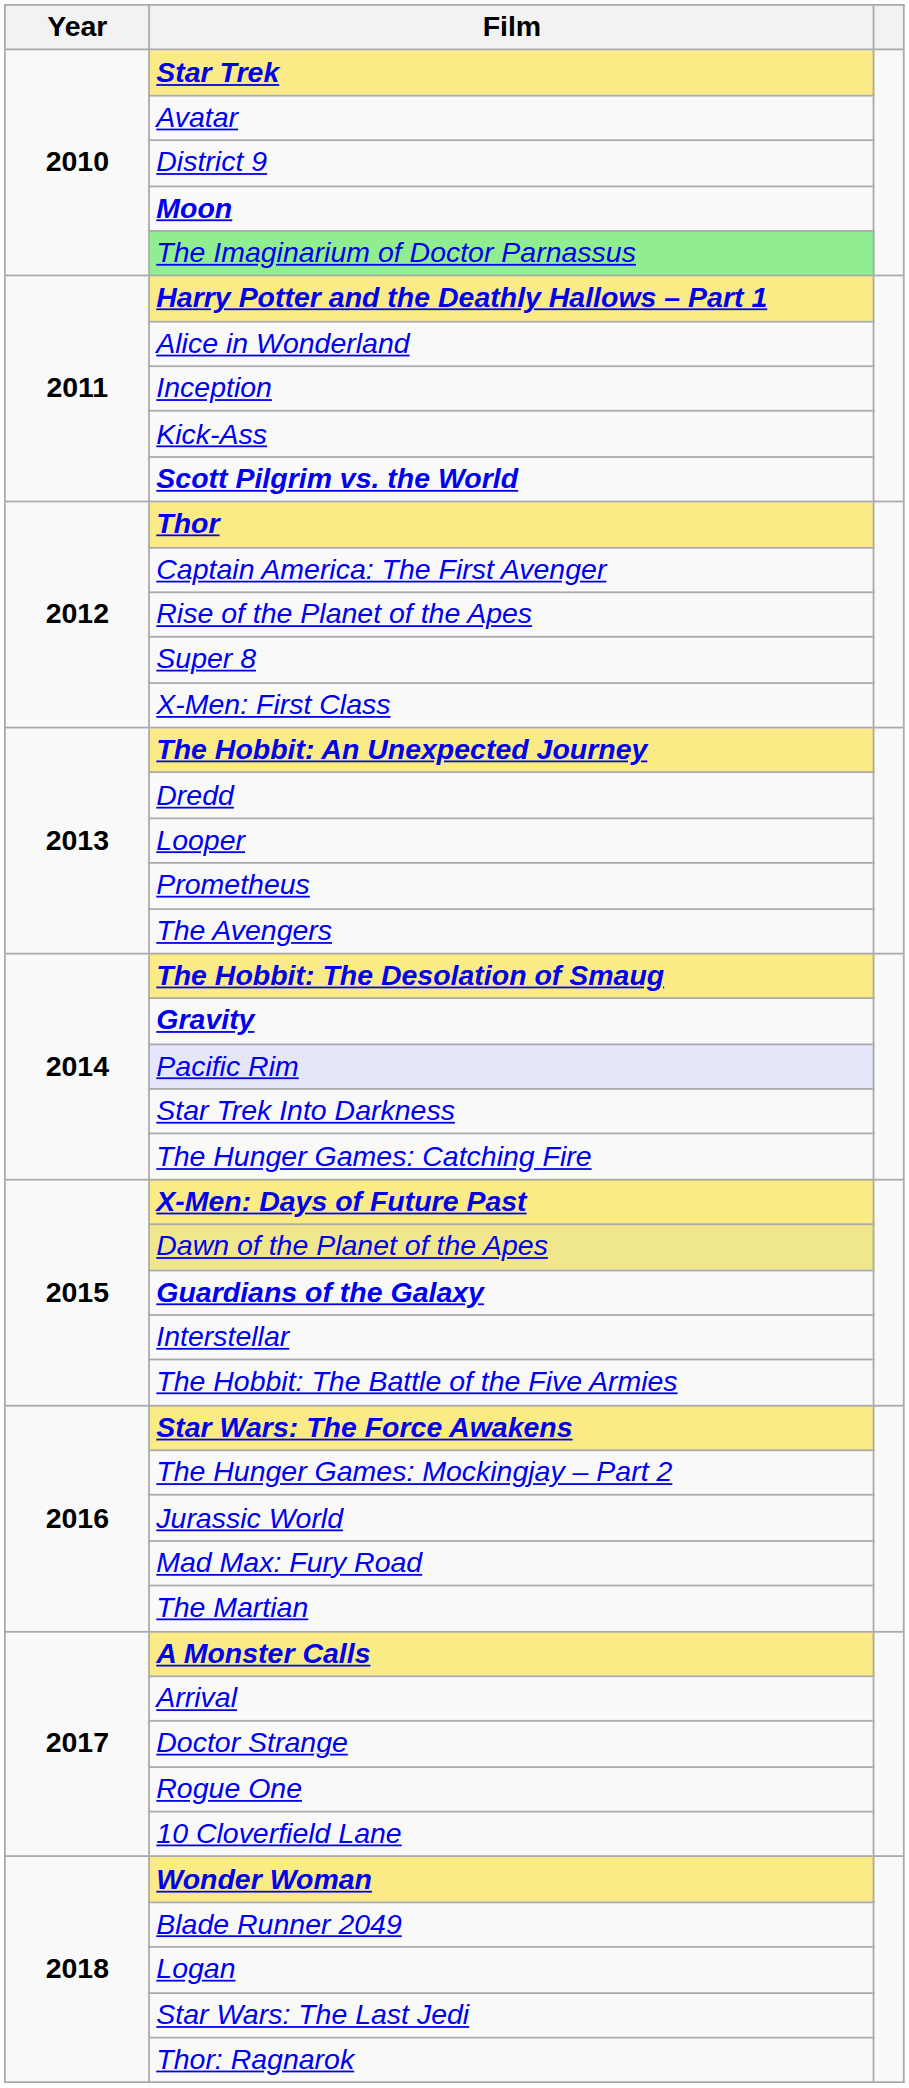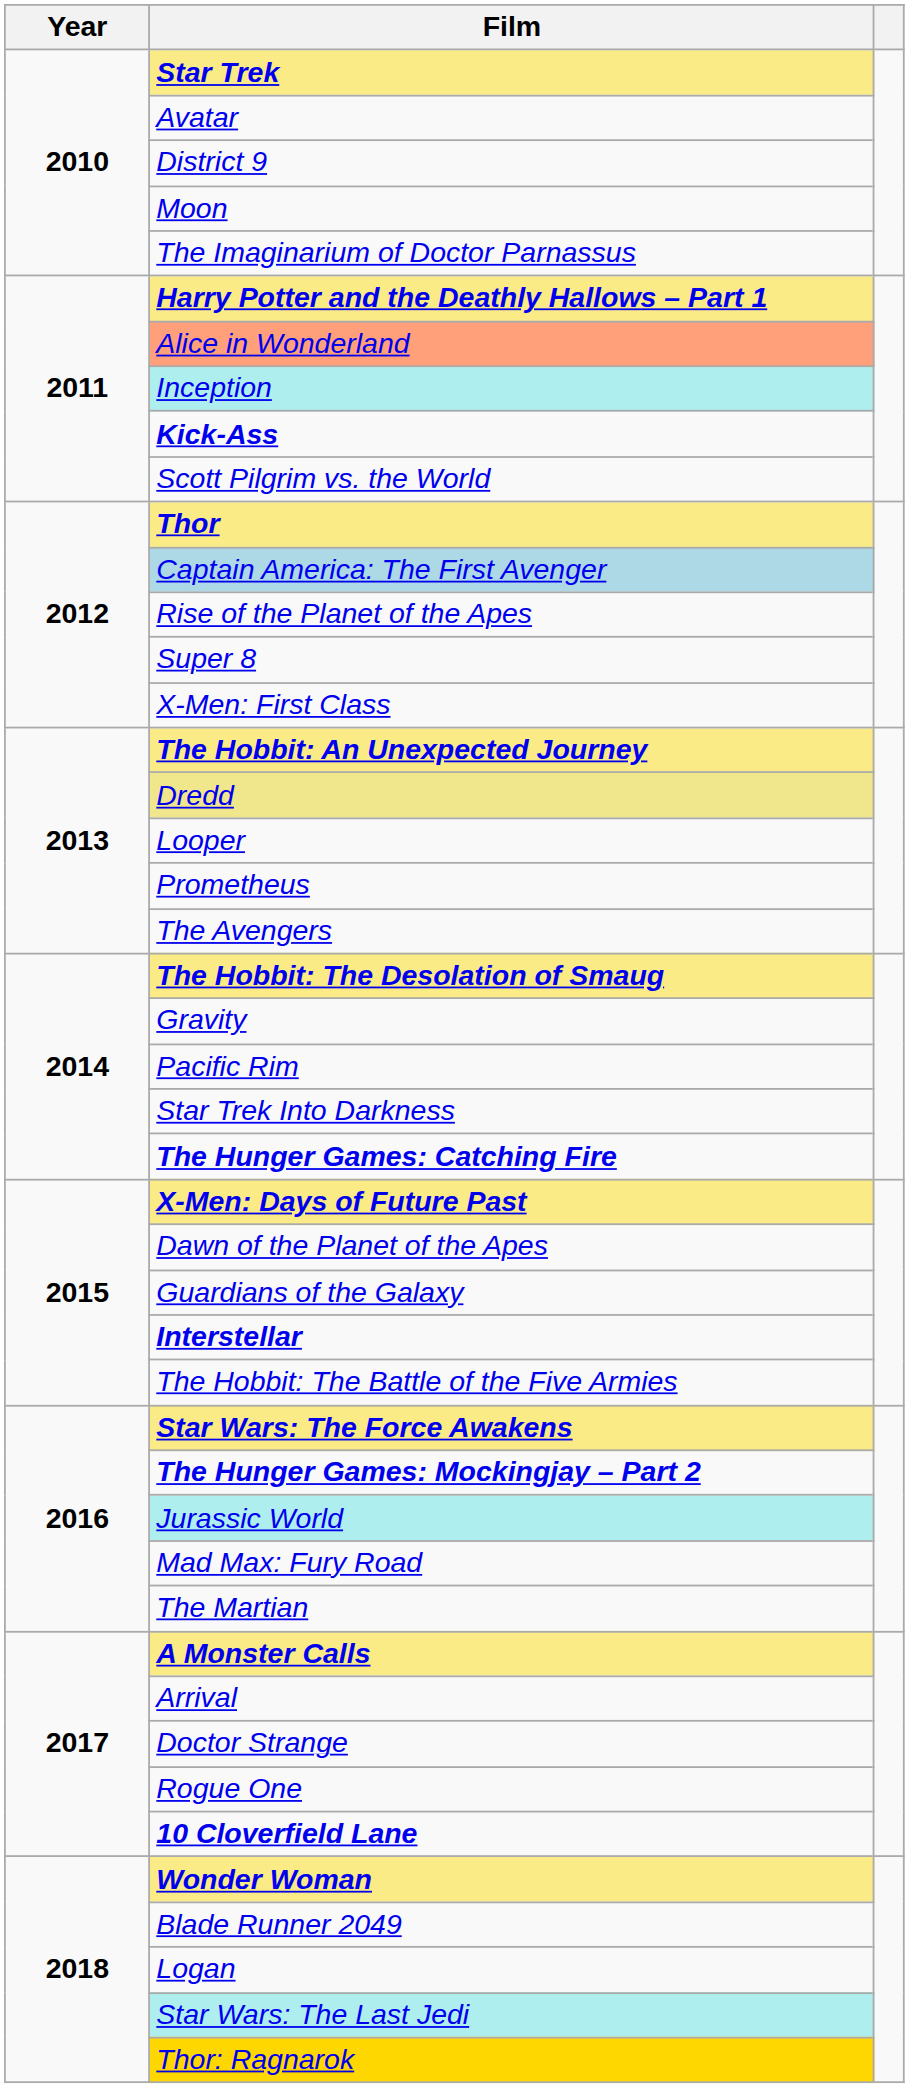Moon | Film: bold -> normal
The Imaginarium of Doctor Parnassus | Film: lightgreen background -> no background
Alice in Wonderland | Film: no background -> lightsalmon background
Inception | Film: no background -> paleturquoise background
Kick-Ass | Film: normal -> bold
Scott Pilgrim vs. the World | Film: bold -> normal
Captain America: The First Avenger | Film: no background -> lightblue background
Dredd | Film: no background -> khaki background
Gravity | Film: bold -> normal
Pacific Rim | Film: lavender background -> no background
The Hunger Games: Catching Fire | Film: normal -> bold
Dawn of the Planet of the Apes | Film: khaki background -> no background
Guardians of the Galaxy | Film: bold -> normal
Interstellar | Film: normal -> bold
The Hunger Games: Mockingjay – Part 2 | Film: normal -> bold
Jurassic World | Film: no background -> paleturquoise background
10 Cloverfield Lane | Film: normal -> bold
Star Wars: The Last Jedi | Film: no background -> paleturquoise background
Thor: Ragnarok | Film: no background -> gold background
